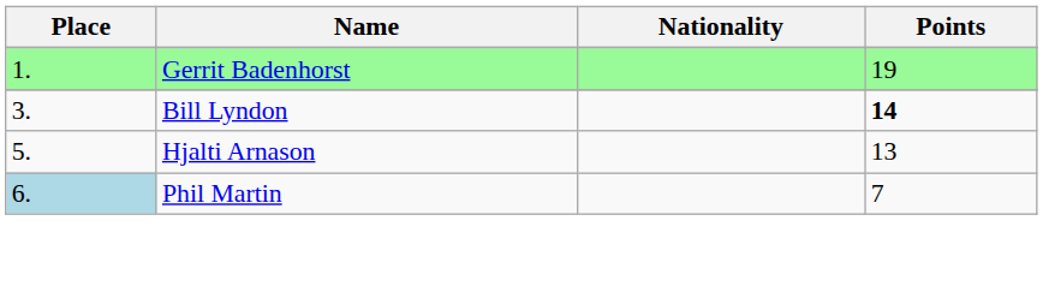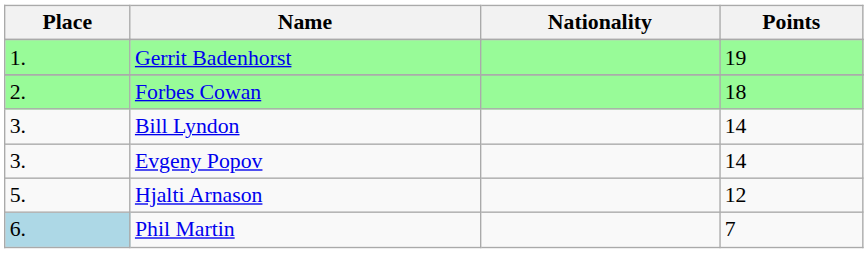+ row: 2. | Forbes Cowan | 18
Bill Lyndon | Points: bold -> normal
+ row: 3. | Evgeny Popov | 14
Hjalti Arnason | Points: 13 -> 12
